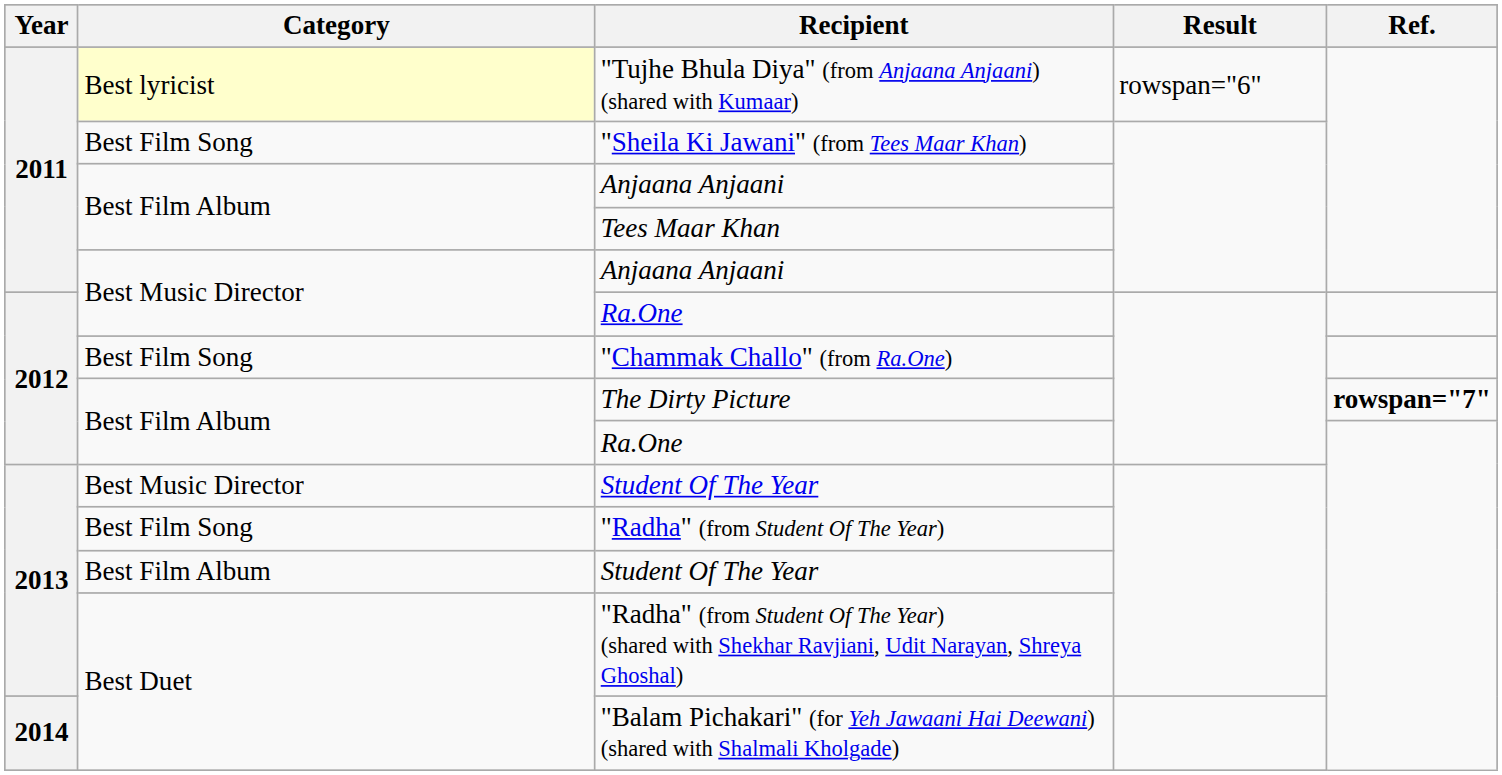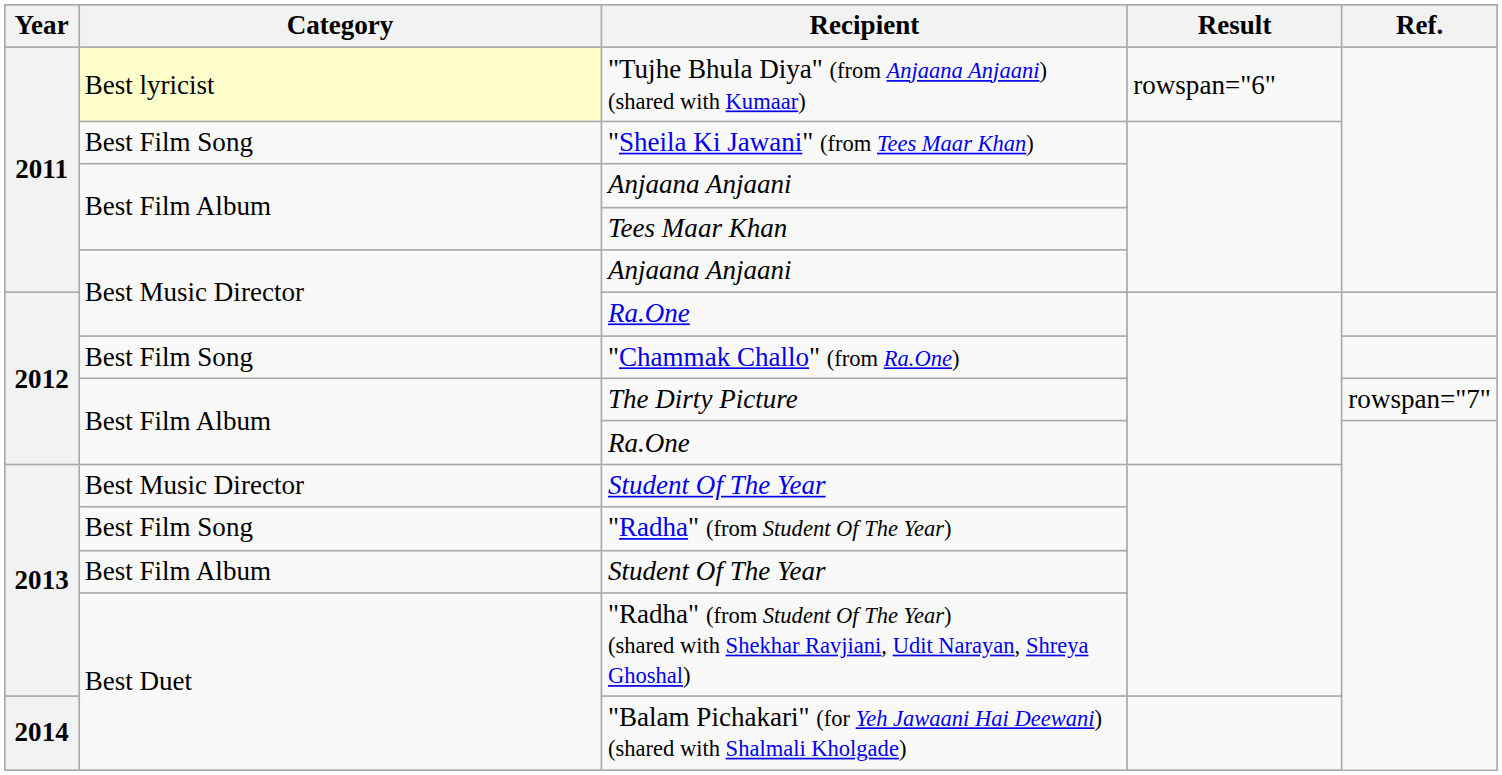The Dirty Picture | Ref.: bold -> normal
